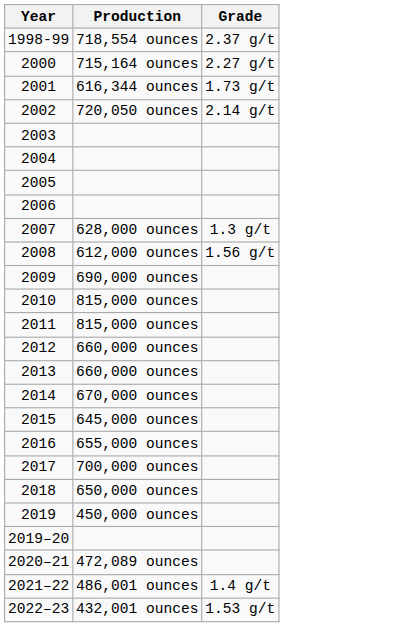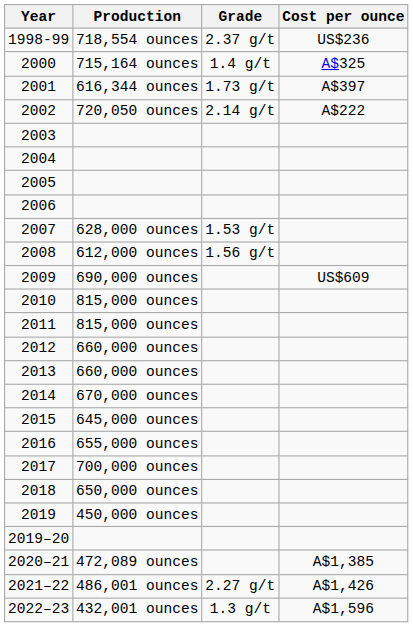+ column: Cost per ounce | US$236 | A$325 | A$397 | A$222 | US$609 | A$1,385 | A$1,426 | A$1,596
2000 | Grade: 2.27 g/t -> 1.4 g/t
2007 | Grade: 1.3 g/t -> 1.53 g/t
2021–22 | Grade: 1.4 g/t -> 2.27 g/t
2022–23 | Grade: 1.53 g/t -> 1.3 g/t
